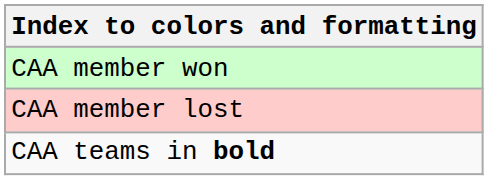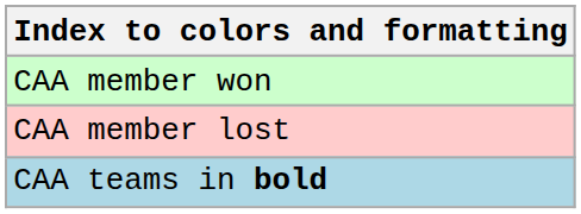row 4 | column 1: no background -> lightblue background
